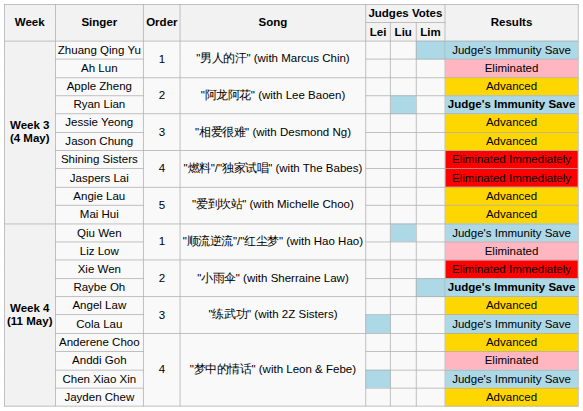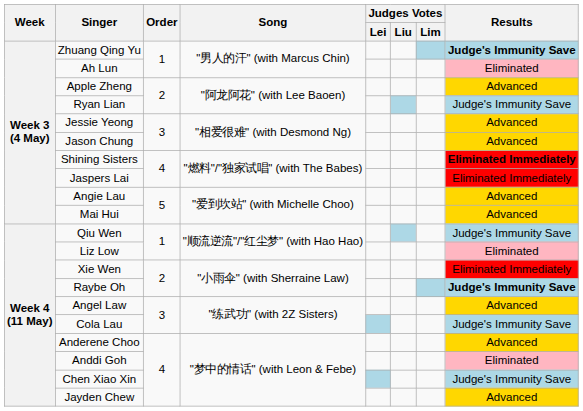Zhuang Qing Yu | Results: normal -> bold
Ryan Lian | Results: bold -> normal
Shining Sisters | Results: normal -> bold
